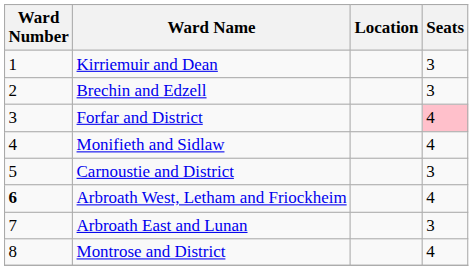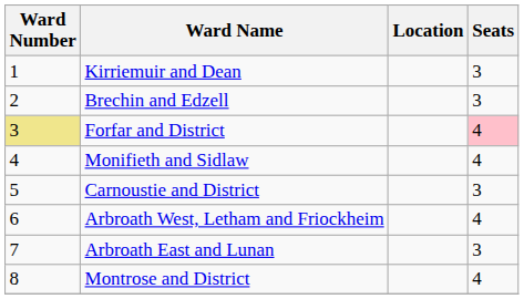Forfar and District | Ward Number: no background -> khaki background
Arbroath West, Letham and Friockheim | Ward Number: bold -> normal
